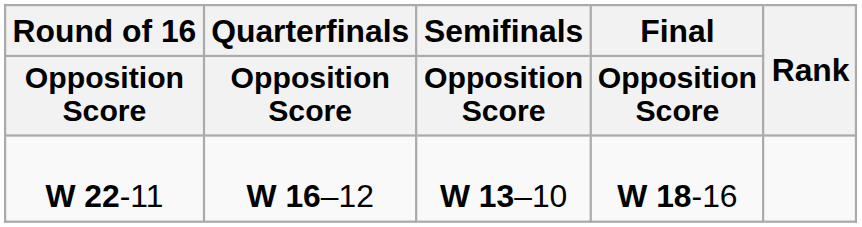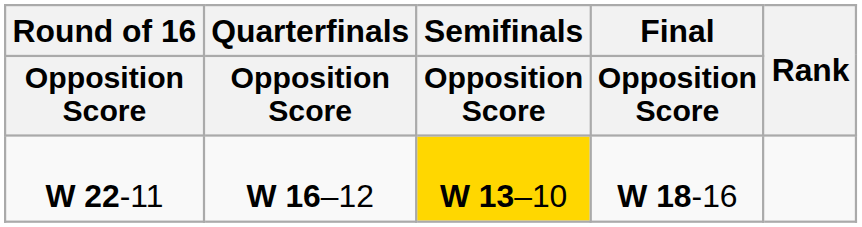W 22-11 | Semifinals / Opposition Score: no background -> gold background
